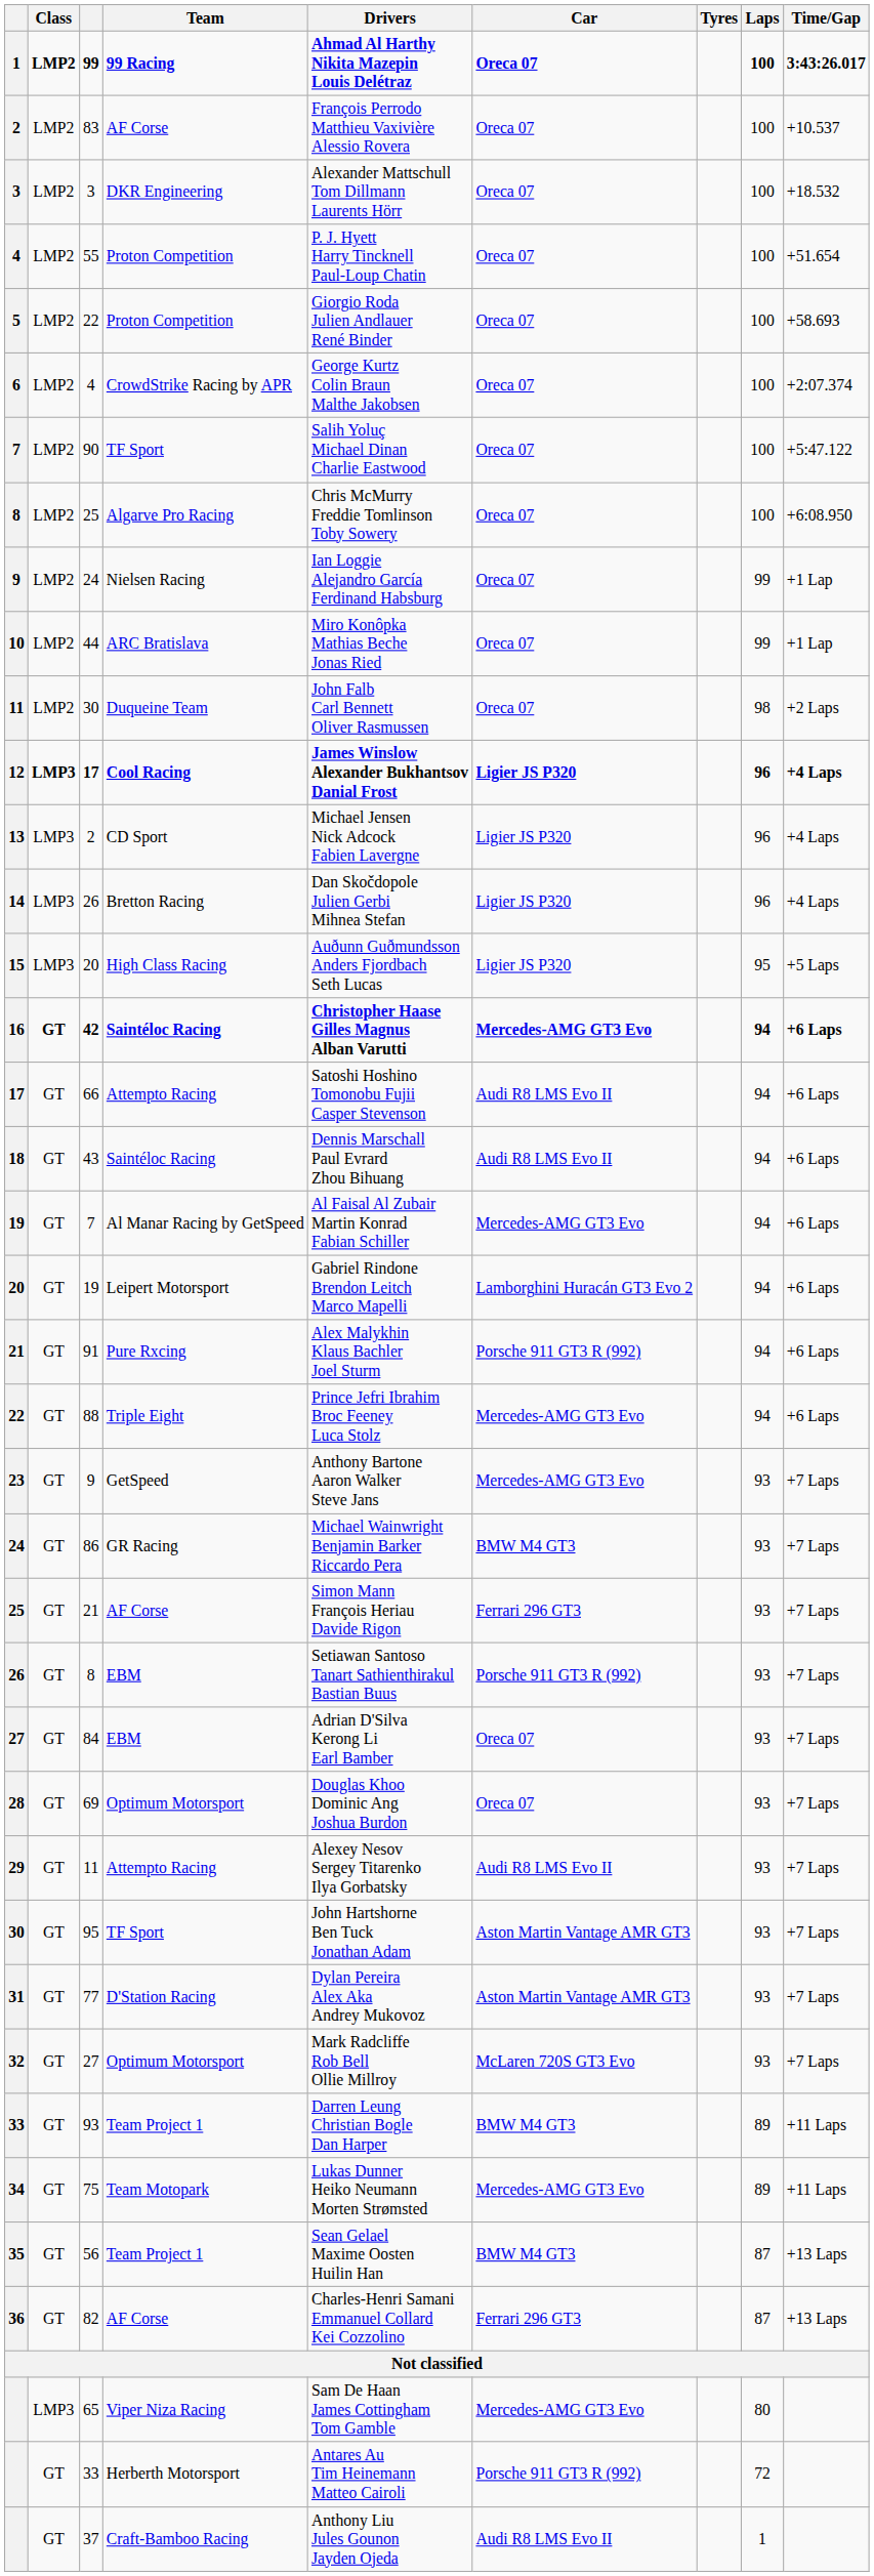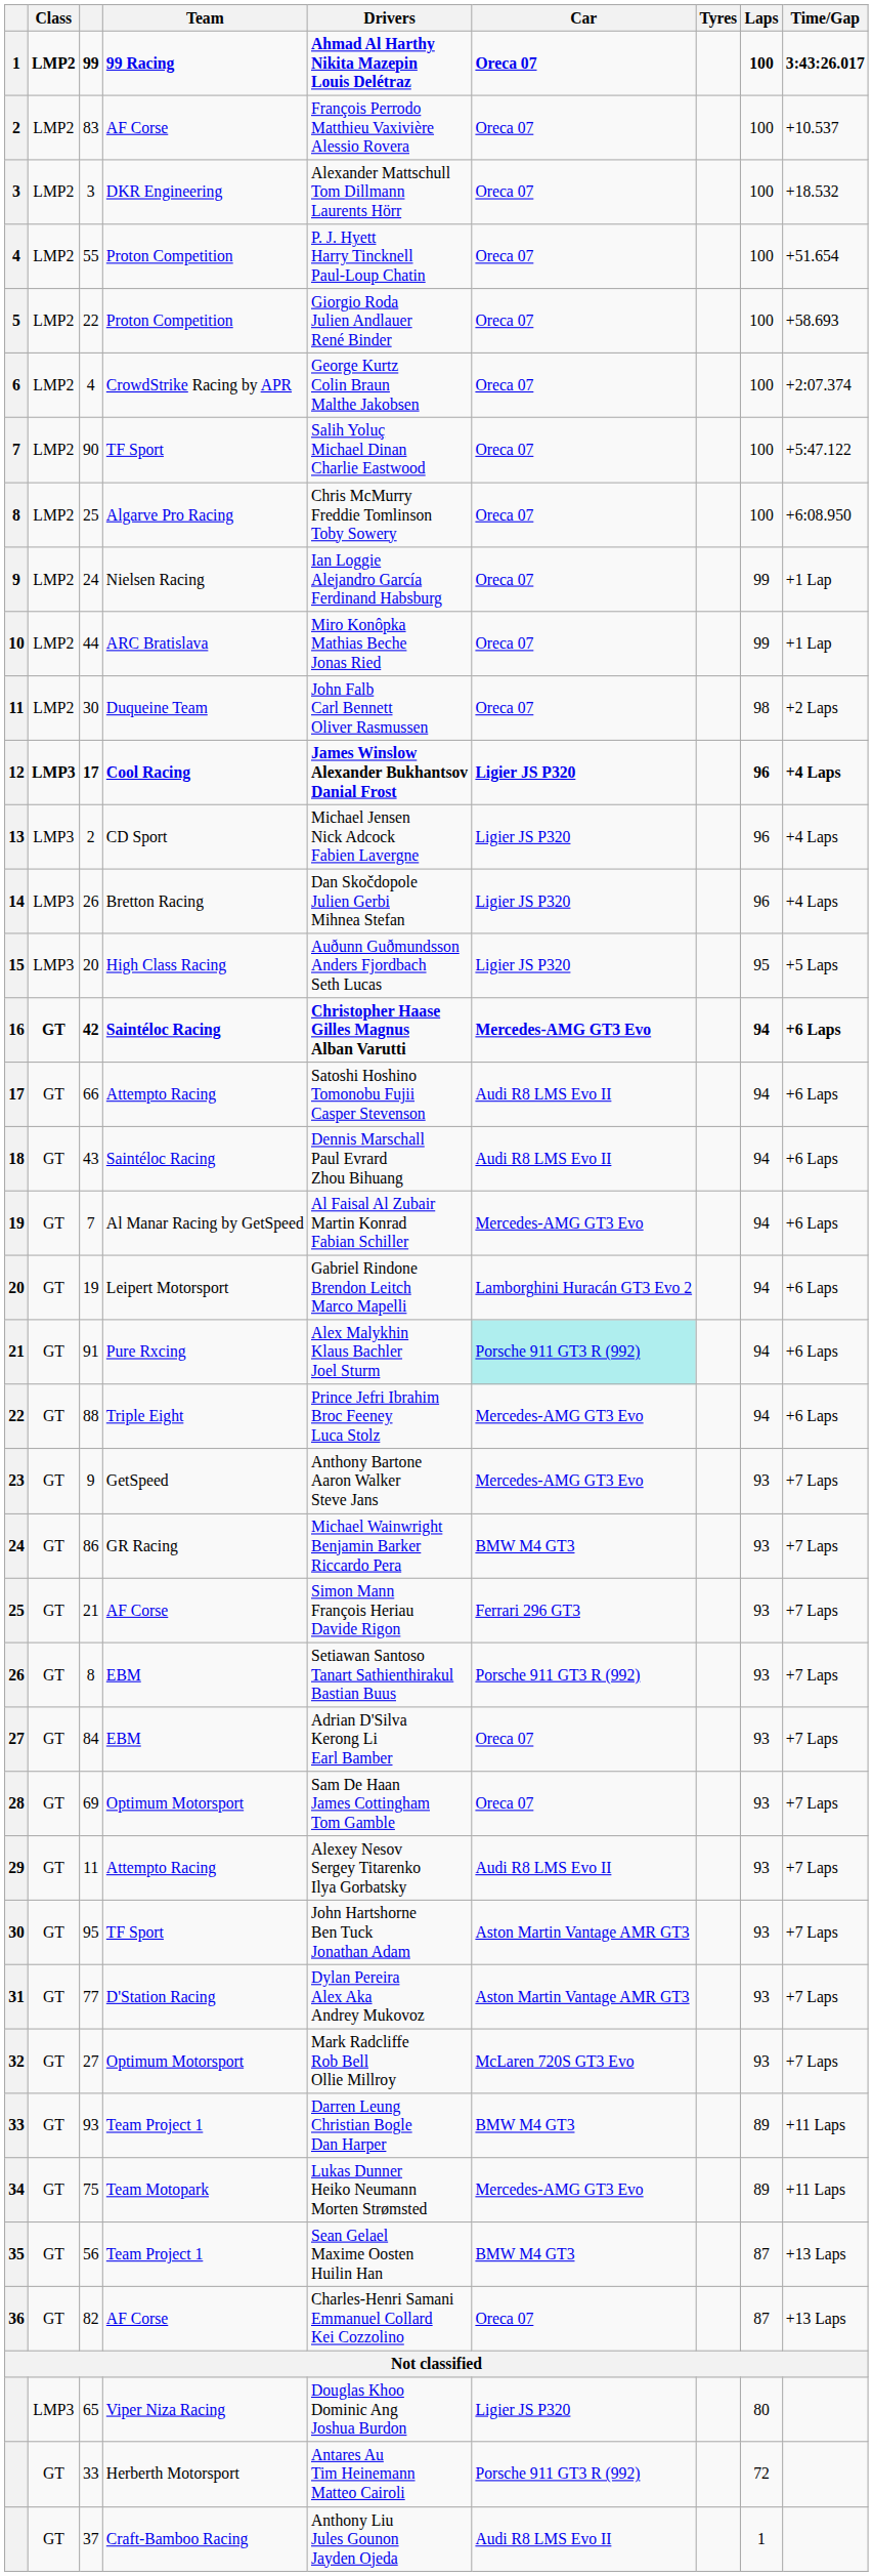91 | Car: no background -> paleturquoise background
69 | Drivers: Douglas Khoo Dominic Ang Joshua Burdon -> Sam De Haan James Cottingham Tom Gamble
82 | Car: Ferrari 296 GT3 -> Oreca 07
65 | Drivers: Sam De Haan James Cottingham Tom Gamble -> Douglas Khoo Dominic Ang Joshua Burdon
65 | Car: Mercedes-AMG GT3 Evo -> Ligier JS P320
